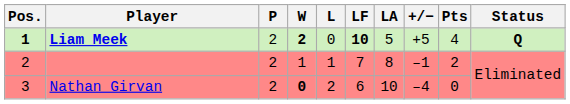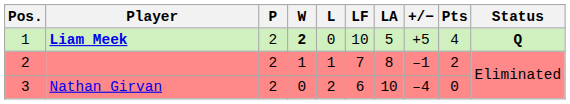Liam Meek | Pos.: bold -> normal
Liam Meek | LF: bold -> normal
Nathan Girvan | W: bold -> normal
